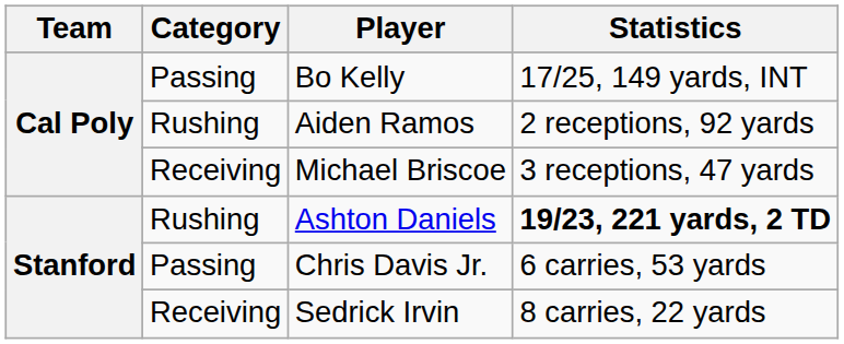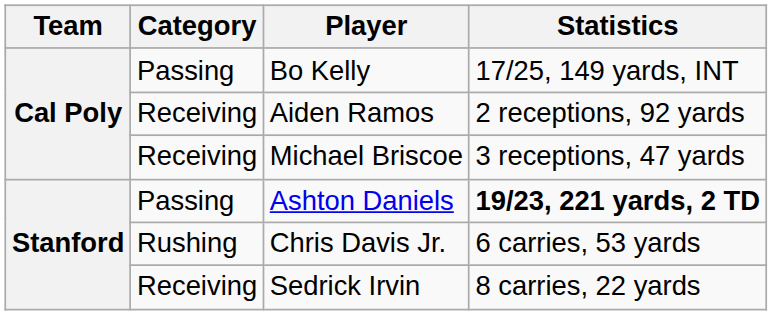Aiden Ramos | Category: Rushing -> Receiving
Ashton Daniels | Category: Rushing -> Passing
Chris Davis Jr. | Category: Passing -> Rushing
